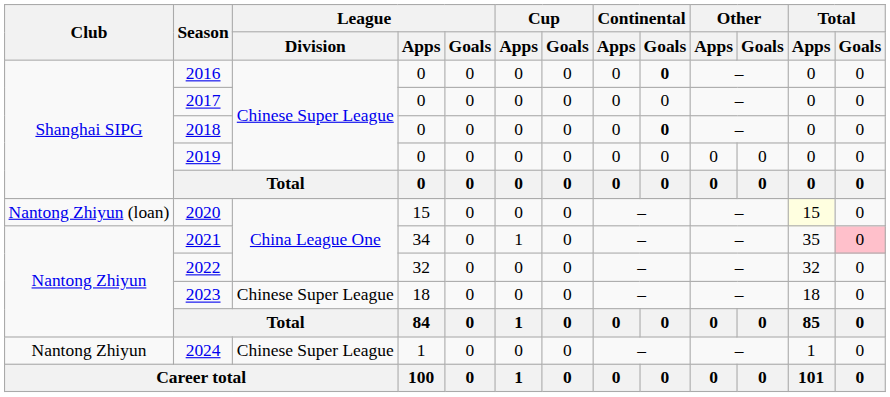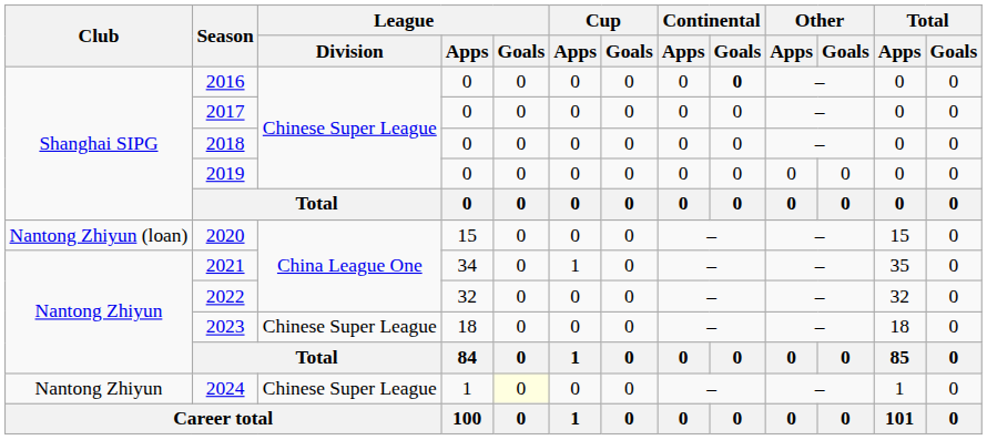2018 | Continental / Goals: bold -> normal
2020 | Total / Apps: lightyellow background -> no background
2021 | Total / Goals: pink background -> no background
2024 | League / Goals: no background -> lightyellow background
